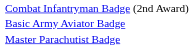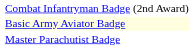row 2 | column 1: no background -> lightyellow background
